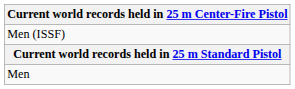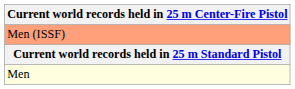Men (ISSF) | column 1: no background -> lightsalmon background
Men | column 1: no background -> lightyellow background
